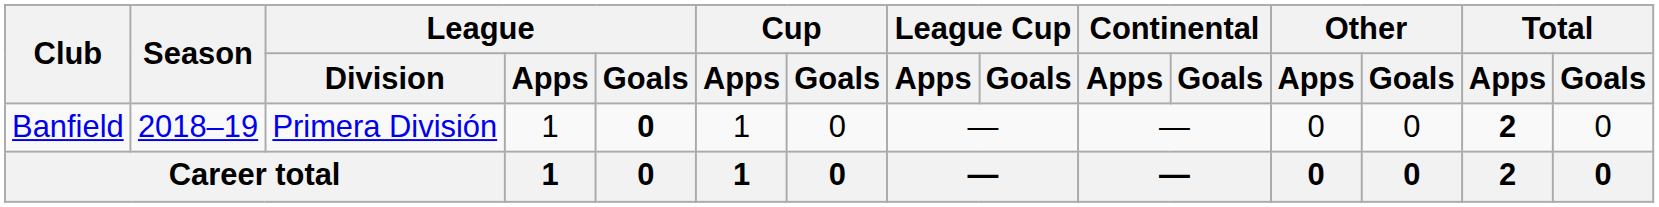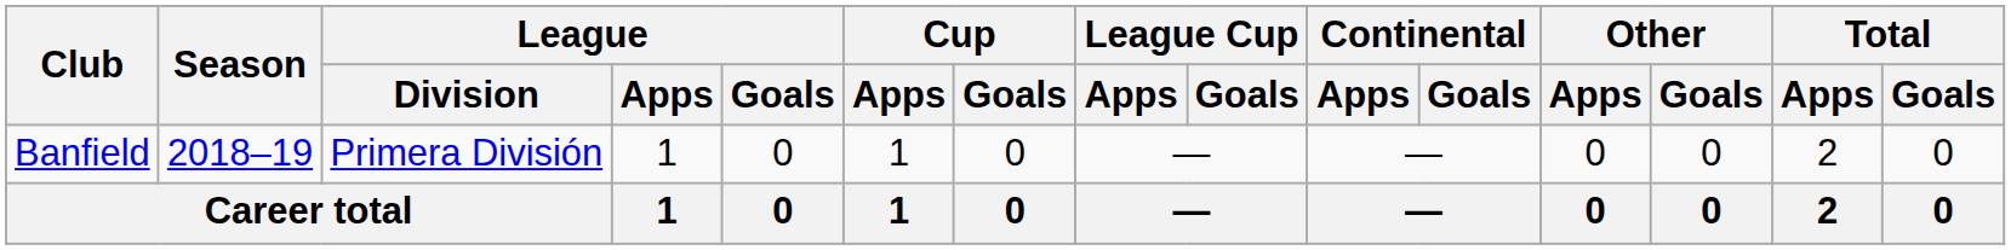Banfield | League / Goals: bold -> normal
Banfield | Total / Apps: bold -> normal
